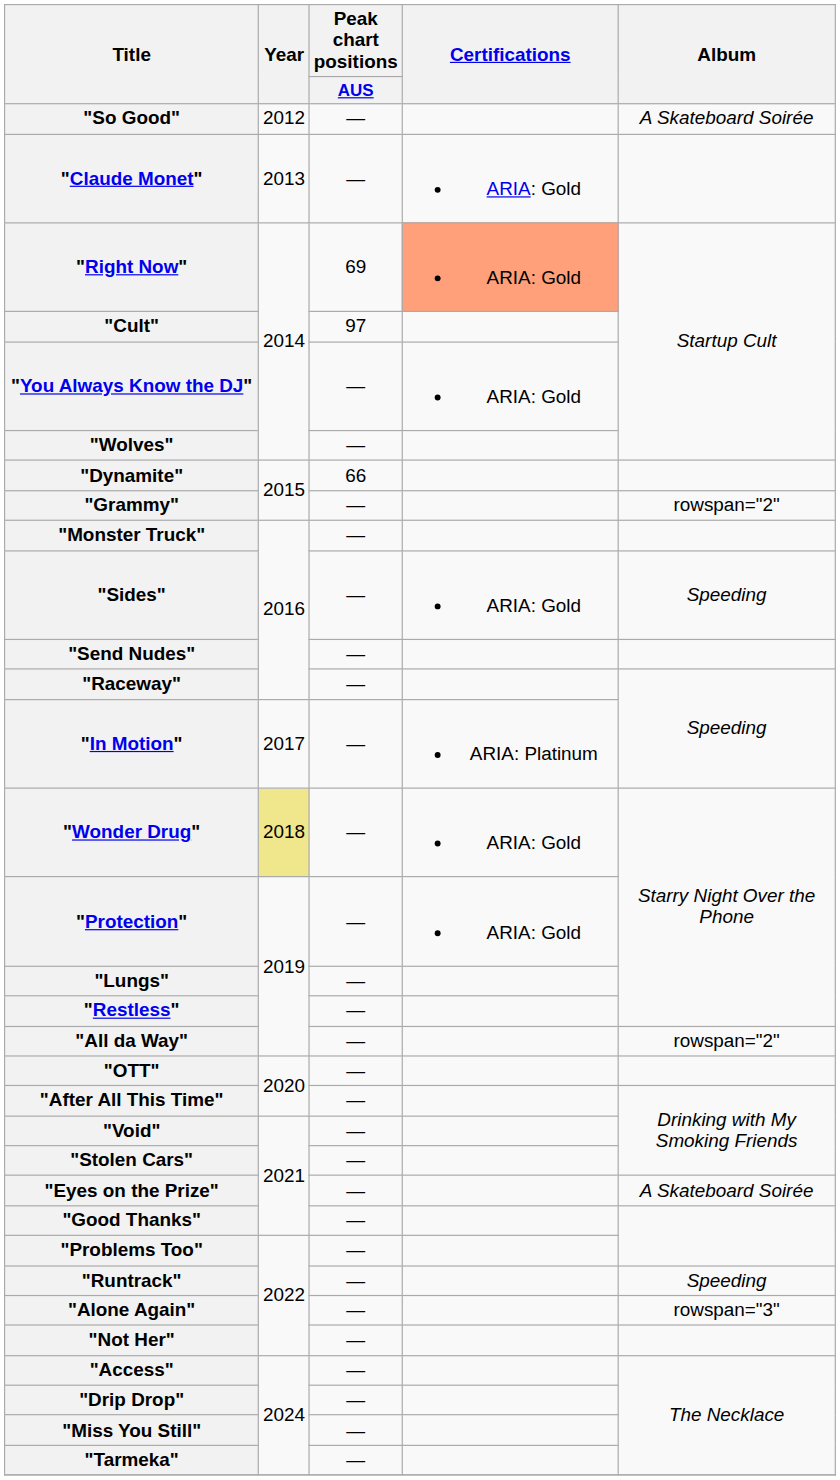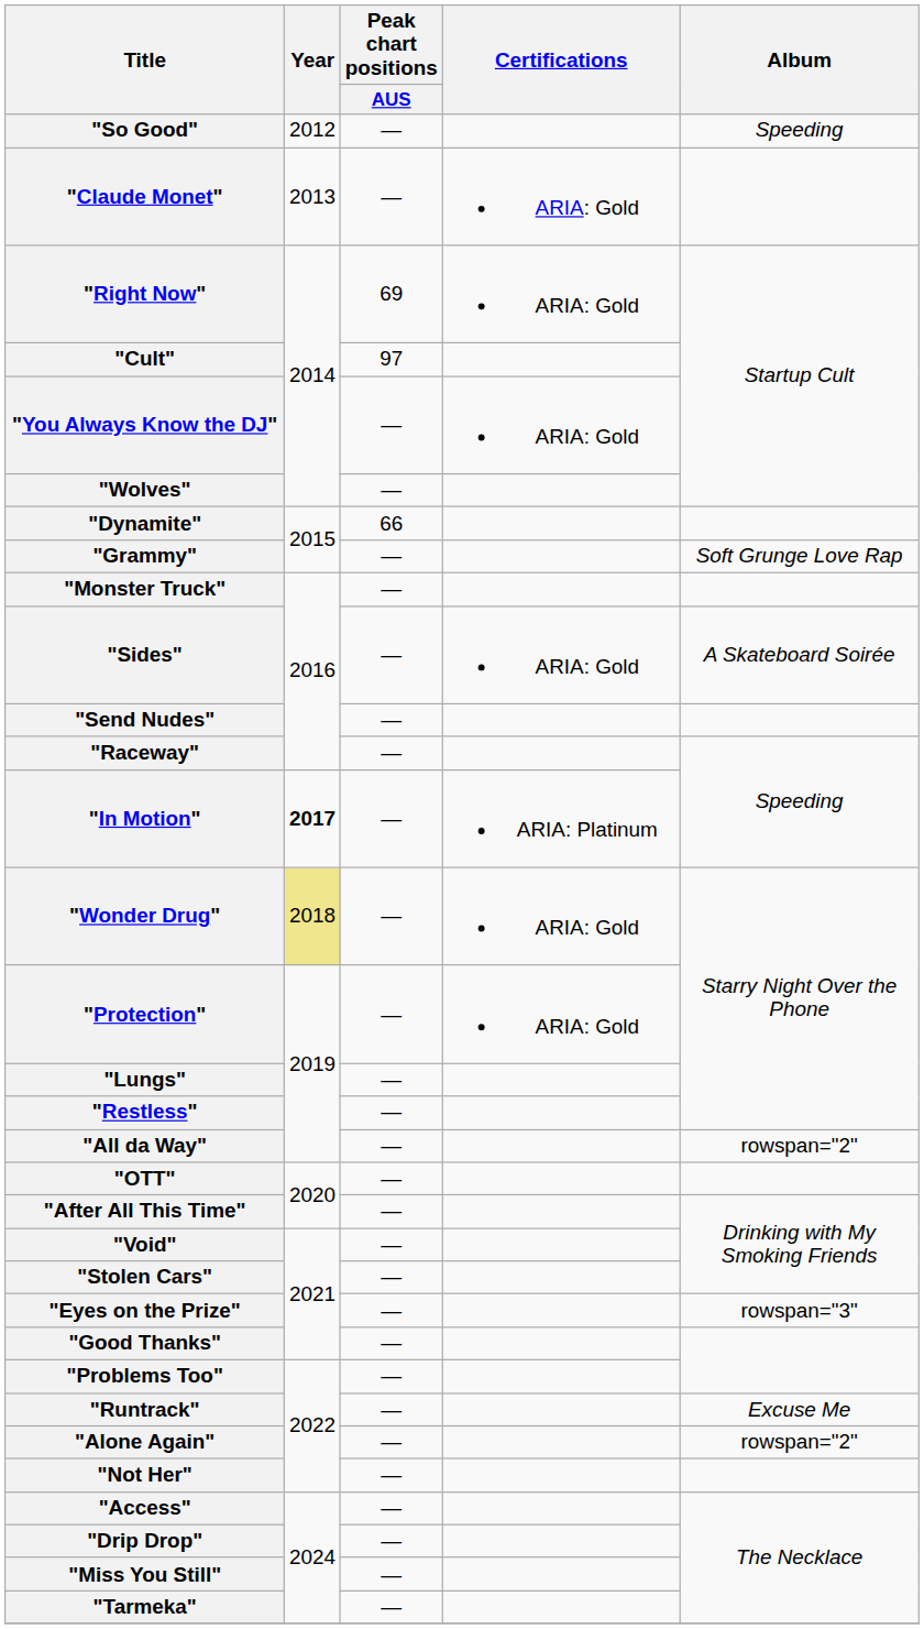"So Good" | Album: A Skateboard Soirée -> Speeding
"Right Now" | Certifications: lightsalmon background -> no background
"Grammy" | Album: rowspan="2" -> Soft Grunge Love Rap
"Sides" | Album: Speeding -> A Skateboard Soirée
"In Motion" | Year: normal -> bold
"Eyes on the Prize" | Album: A Skateboard Soirée -> rowspan="3"
"Runtrack" | Album: Speeding -> Excuse Me
"Alone Again" | Album: rowspan="3" -> rowspan="2"
